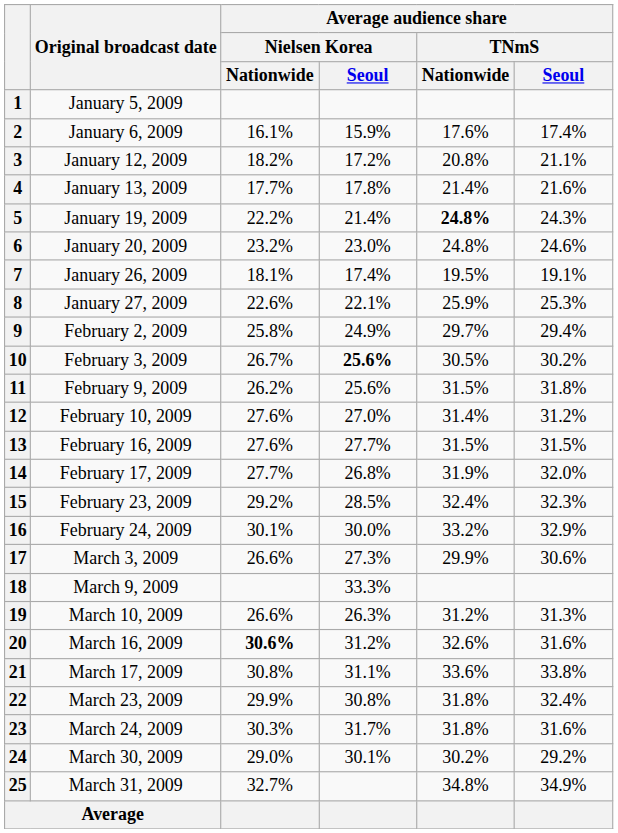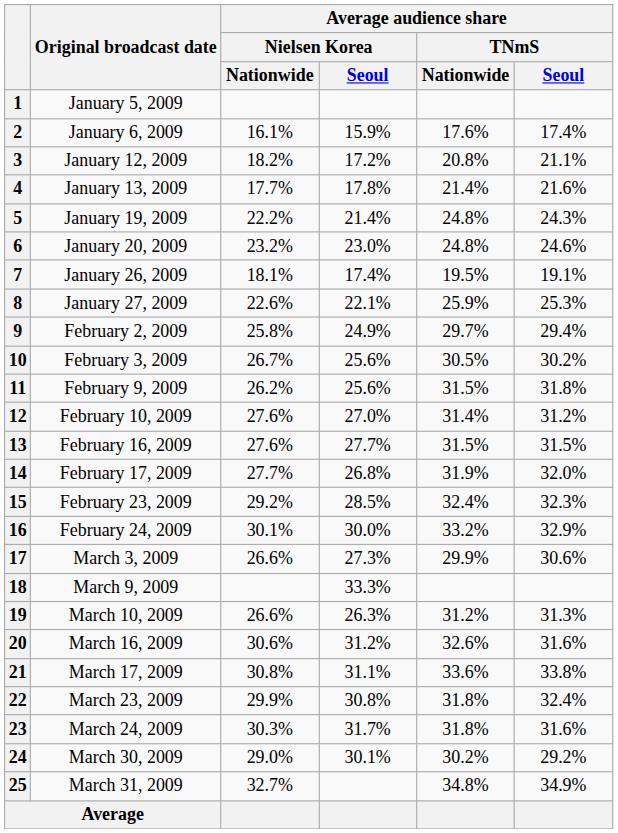5 | Average audience share / TNmS / Nationwide: bold -> normal
10 | Average audience share / Nielsen Korea / Seoul: bold -> normal
20 | Average audience share / Nielsen Korea / Nationwide: bold -> normal
